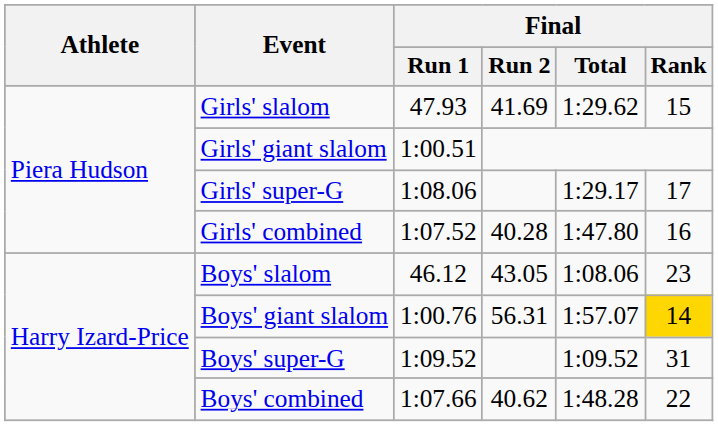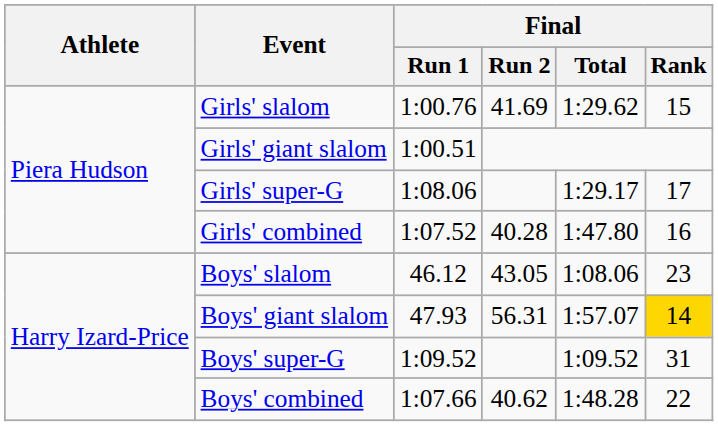Girls' slalom | Final / Run 1: 47.93 -> 1:00.76
Boys' giant slalom | Final / Run 1: 1:00.76 -> 47.93
